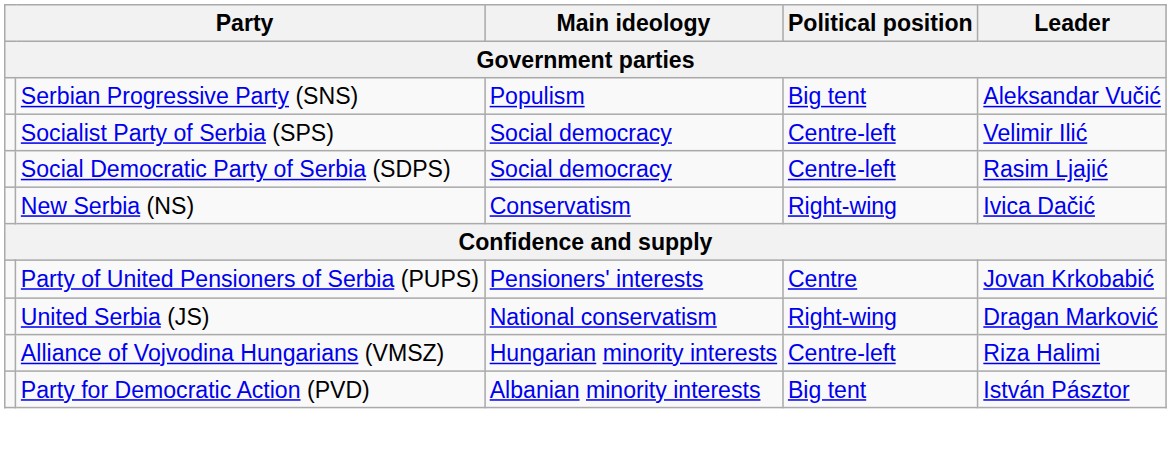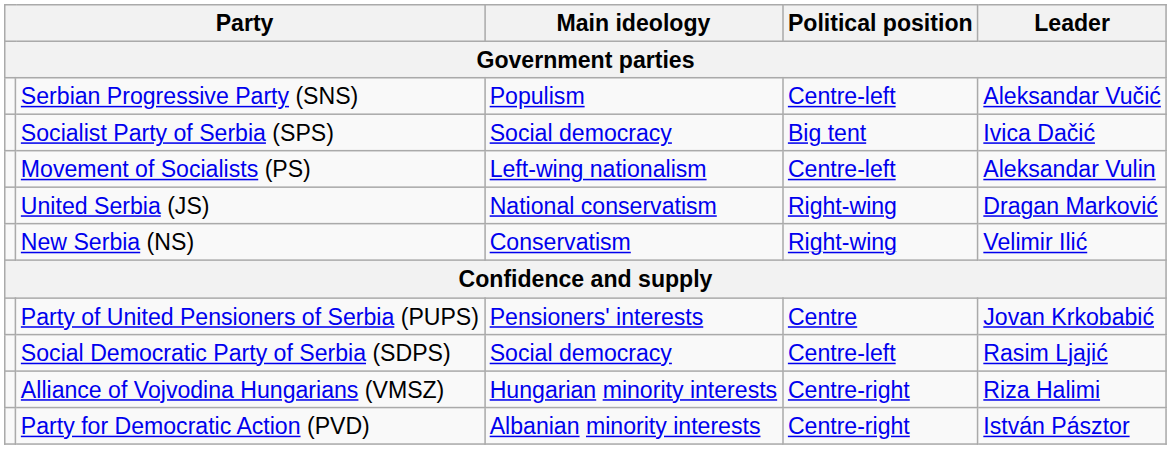Serbian Progressive Party (SNS) | Political position: Big tent -> Centre-left
Socialist Party of Serbia (SPS) | Political position: Centre-left -> Big tent
Socialist Party of Serbia (SPS) | Leader: Velimir Ilić -> Ivica Dačić
+ row: Movement of Socialists (PS) | Left-wing nationalism | Centre-left | Aleksandar Vulin
rows swapped: Social Democratic Party of Serbia (SDPS) <-> United Serbia (JS)
New Serbia (NS) | Leader: Ivica Dačić -> Velimir Ilić
Alliance of Vojvodina Hungarians (VMSZ) | Political position: Centre-left -> Centre-right
Party for Democratic Action (PVD) | Political position: Big tent -> Centre-right
